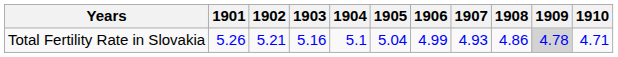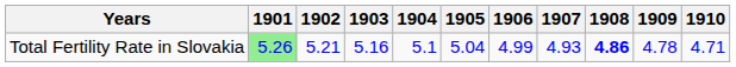row 2 | 1901: no background -> lightgreen background
row 2 | 1908: normal -> bold
row 2 | 1909: lightgrey background -> no background
